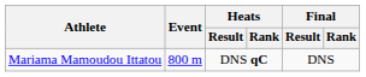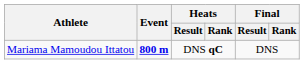Mariama Mamoudou Ittatou | Event: normal -> bold
